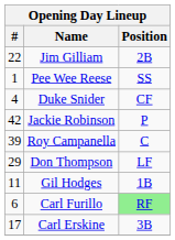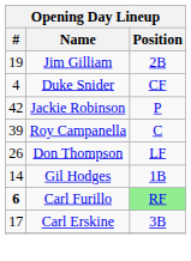Jim Gilliam | #: 22 -> 19
- row: 1 | Pee Wee Reese | SS
Don Thompson | #: 29 -> 26
Gil Hodges | #: 11 -> 14
Carl Furillo | #: normal -> bold
